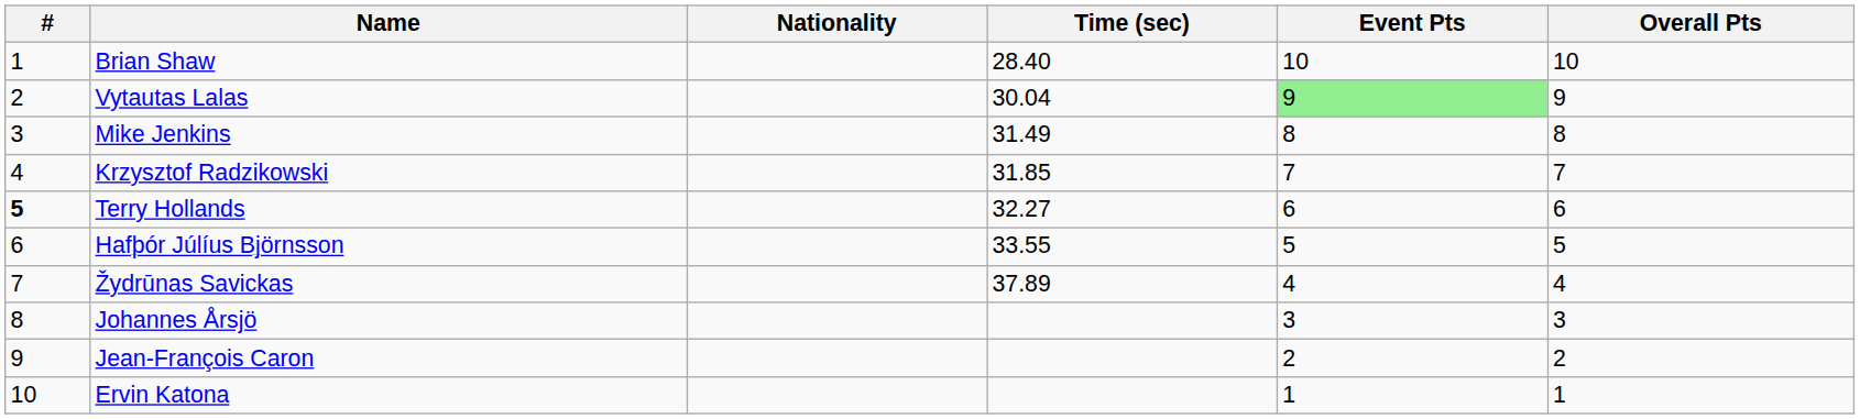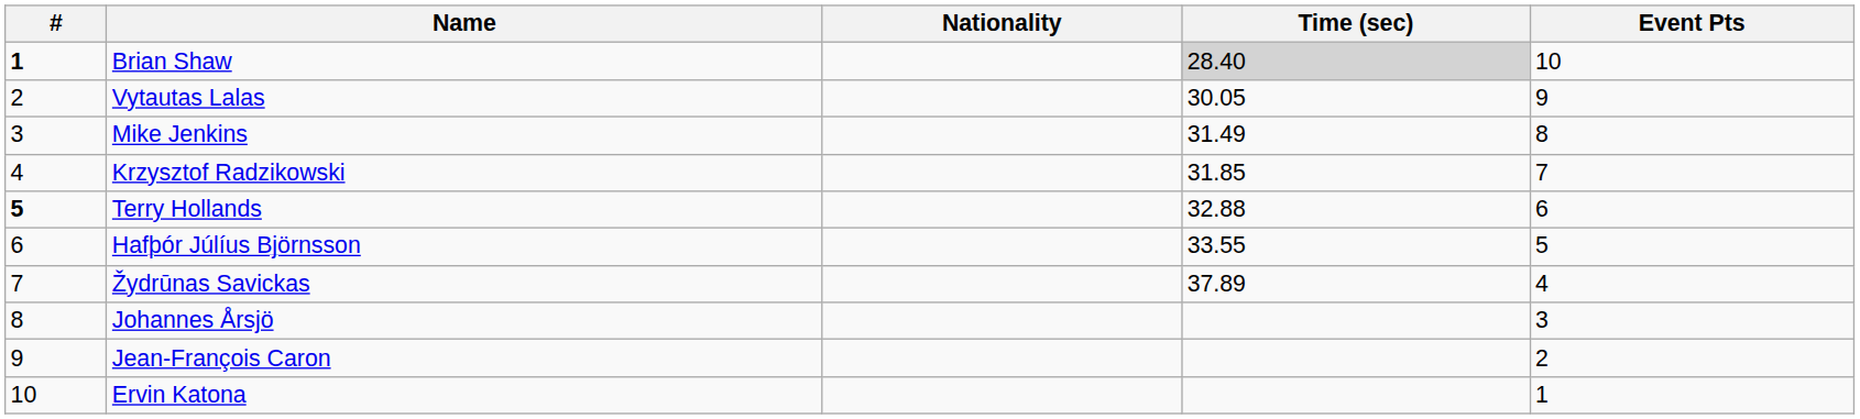- column: Overall Pts | 10 | 9 | 8 | 7 | 6 | 5 | 4 | 3 | 2 | 1
Brian Shaw | #: normal -> bold
Brian Shaw | Time (sec): no background -> lightgrey background
Vytautas Lalas | Time (sec): 30.04 -> 30.05
Vytautas Lalas | Event Pts: lightgreen background -> no background
Terry Hollands | Time (sec): 32.27 -> 32.88
